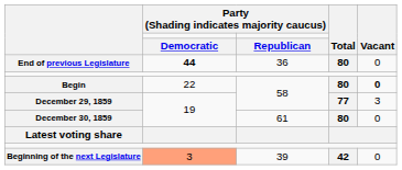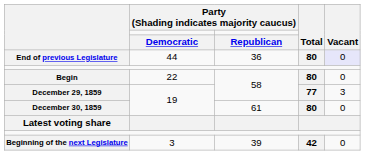End of previous Legislature | column 2: bold -> normal
End of previous Legislature | Vacant: no background -> lavender background
Begin | Vacant: bold -> normal
Beginning of the next Legislature | column 2: lightsalmon background -> no background
